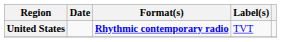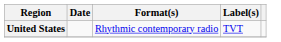United States | Format(s): bold -> normal
